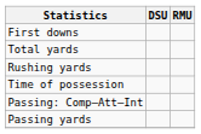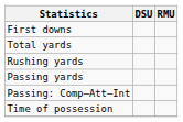rows swapped: Passing yards <-> Time of possession
